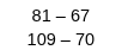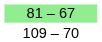81 – 67 | column 1: no background -> lightgreen background
